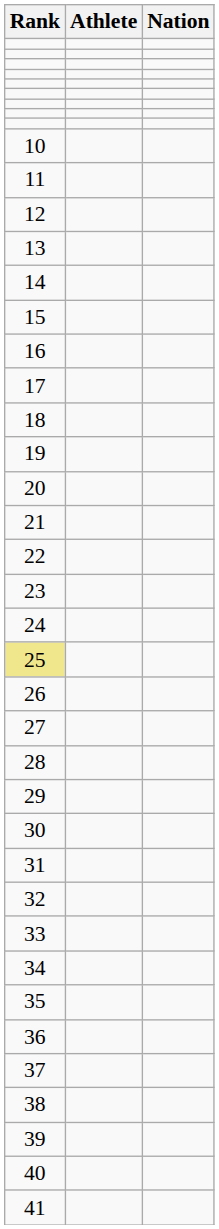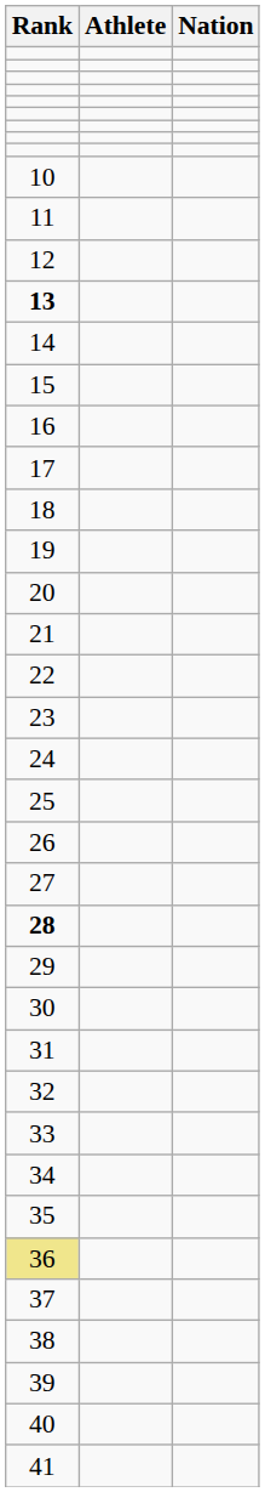13 | Rank: normal -> bold
25 | Rank: khaki background -> no background
28 | Rank: normal -> bold
36 | Rank: no background -> khaki background
